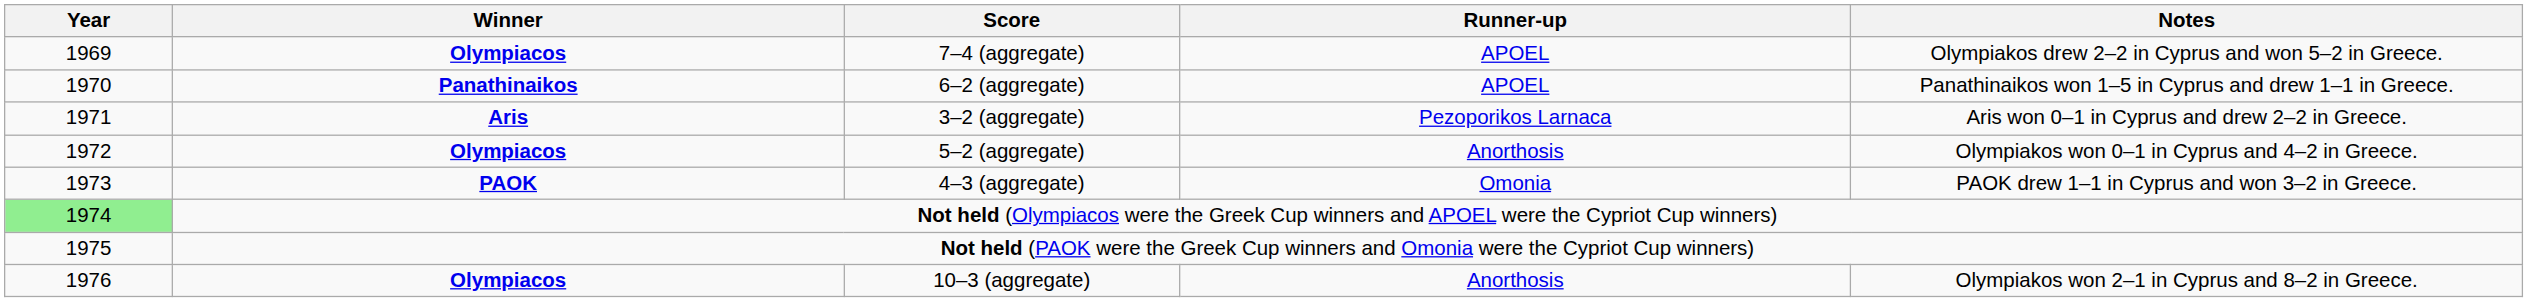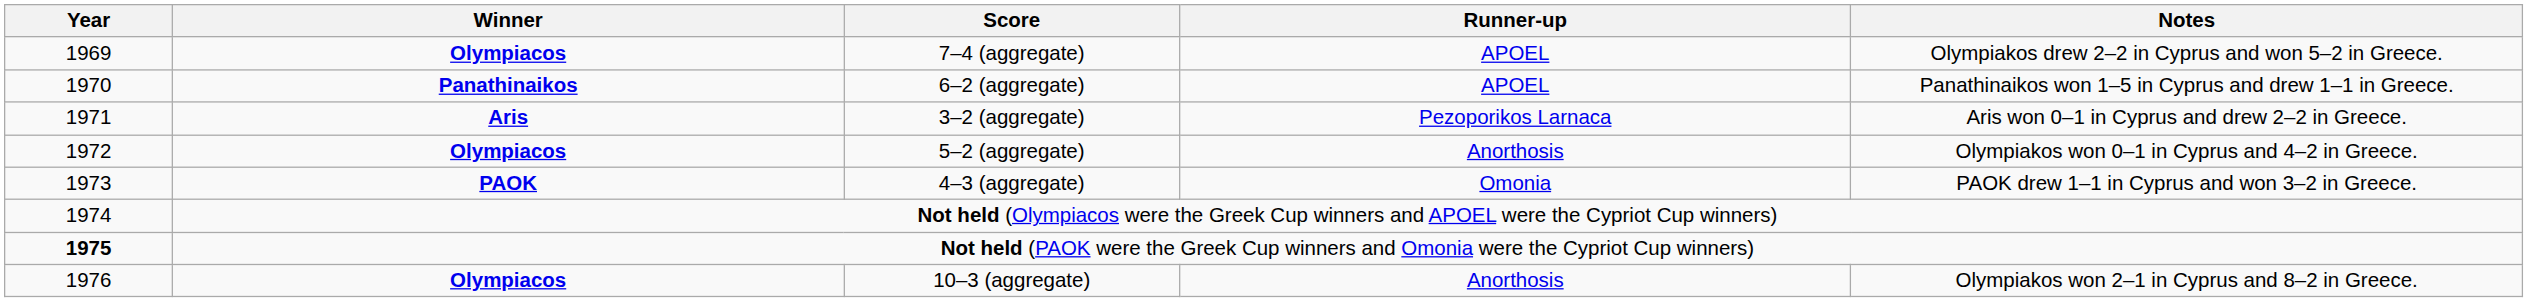row 7 | Year: lightgreen background -> no background
row 8 | Year: normal -> bold
